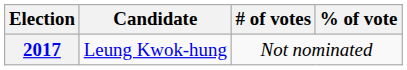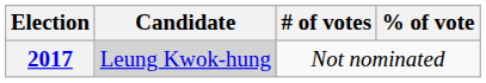2017 | Candidate: no background -> lightgrey background
